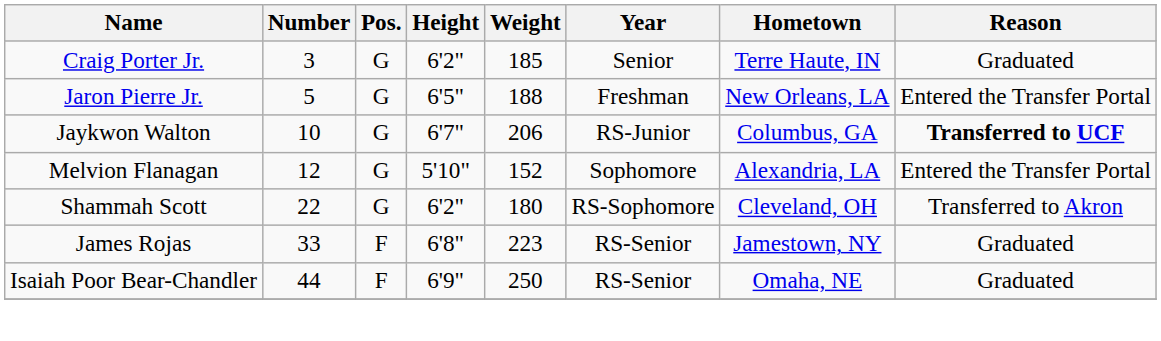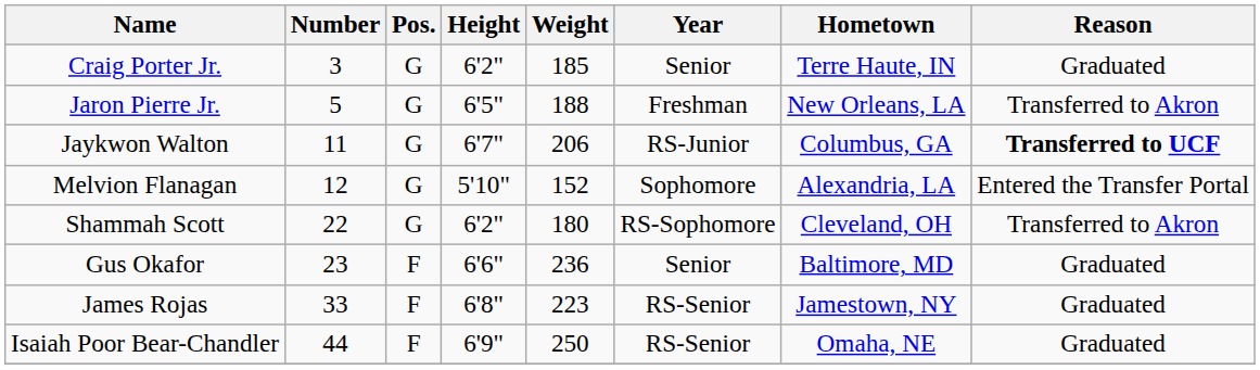Jaron Pierre Jr. | Reason: Entered the Transfer Portal -> Transferred to Akron
Jaykwon Walton | Number: 10 -> 11
+ row: Gus Okafor | 23 | F | 6'6" | 236 | Senior | Baltimore, MD | Graduated
